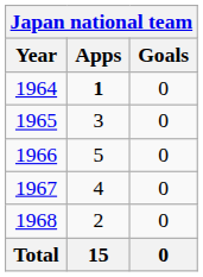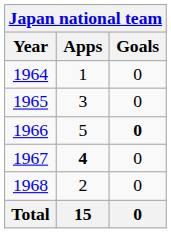1964 | Apps: bold -> normal
1966 | Goals: normal -> bold
1967 | Apps: normal -> bold
